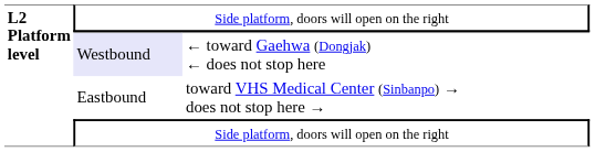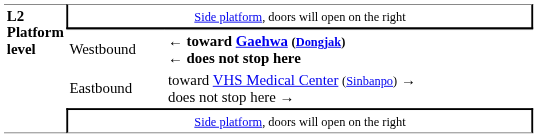Westbound | column 2: lavender background -> no background
Westbound | column 3: normal -> bold
